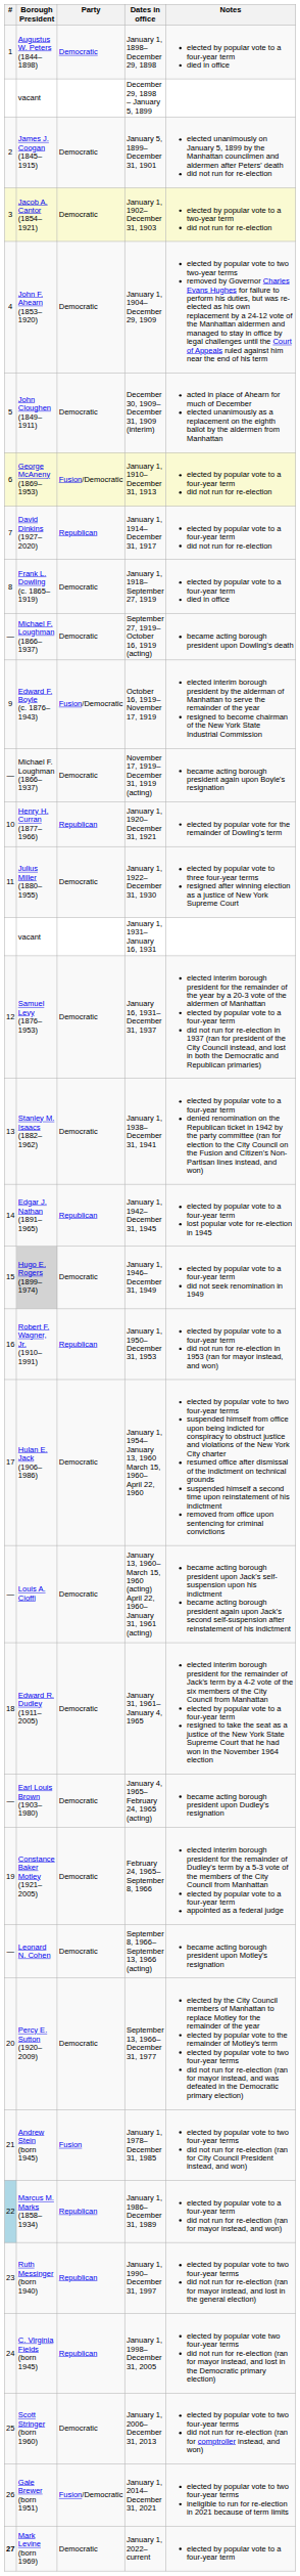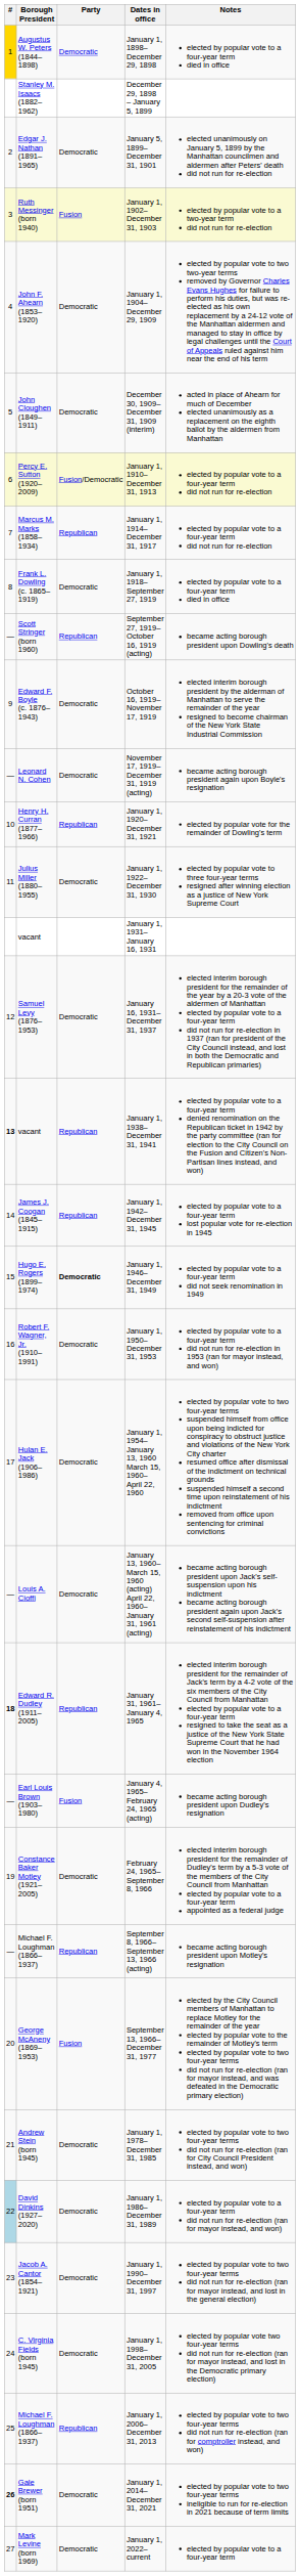January 1, 1898– December 29, 1898 | #: no background -> gold background
December 29, 1898 – January 5, 1899 | Borough President: vacant -> Stanley M. Isaacs (1882–1962)
January 5, 1899– December 31, 1901 | Borough President: James J. Coogan (1845–1915) -> Edgar J. Nathan (1891–1965)
January 1, 1902– December 31, 1903 | Borough President: Jacob A. Cantor (1854–1921) -> Ruth Messinger (born 1940)
January 1, 1902– December 31, 1903 | Party: Democratic -> Fusion
January 1, 1910– December 31, 1913 | Borough President: George McAneny (1869–1953) -> Percy E. Sutton (1920–2009)
January 1, 1914– December 31, 1917 | Borough President: David Dinkins (1927–2020) -> Marcus M. Marks (1858–1934)
September 27, 1919– October 16, 1919 (acting) | Borough President: Michael F. Loughman (1866–1937) -> Scott Stringer (born 1960)
September 27, 1919– October 16, 1919 (acting) | Party: Democratic -> Republican
October 16, 1919– November 17, 1919 | Party: Fusion/Democratic -> Democratic
November 17, 1919– December 31, 1919 (acting) | Borough President: Michael F. Loughman (1866–1937) -> Leonard N. Cohen
January 1, 1938– December 31, 1941 | #: normal -> bold
January 1, 1938– December 31, 1941 | Borough President: Stanley M. Isaacs (1882–1962) -> vacant
January 1, 1938– December 31, 1941 | Party: Democratic -> Republican
January 1, 1942– December 31, 1945 | Borough President: Edgar J. Nathan (1891–1965) -> James J. Coogan (1845–1915)
January 1, 1946– December 31, 1949 | Borough President: lightgrey background -> no background
January 1, 1946– December 31, 1949 | Party: normal -> bold
January 1, 1950– December 31, 1953 | Party: Republican -> Democratic
January 31, 1961– January 4, 1965 | #: normal -> bold
January 31, 1961– January 4, 1965 | Party: Democratic -> Republican
January 4, 1965– February 24, 1965 (acting) | Party: Democratic -> Fusion
September 8, 1966– September 13, 1966 (acting) | Borough President: Leonard N. Cohen -> Michael F. Loughman (1866–1937)
September 8, 1966– September 13, 1966 (acting) | Party: Democratic -> Republican
September 13, 1966– December 31, 1977 | Borough President: Percy E. Sutton (1920–2009) -> George McAneny (1869–1953)
September 13, 1966– December 31, 1977 | Party: Democratic -> Fusion
January 1, 1978– December 31, 1985 | Party: Fusion -> Democratic
January 1, 1986– December 31, 1989 | Borough President: Marcus M. Marks (1858–1934) -> David Dinkins (1927–2020)
January 1, 1986– December 31, 1989 | Party: Republican -> Democratic
January 1, 1990– December 31, 1997 | Borough President: Ruth Messinger (born 1940) -> Jacob A. Cantor (1854–1921)
January 1, 1990– December 31, 1997 | Party: Republican -> Democratic
January 1, 1998– December 31, 2005 | Party: Republican -> Democratic
January 1, 2006– December 31, 2013 | Borough President: Scott Stringer (born 1960) -> Michael F. Loughman (1866–1937)
January 1, 2006– December 31, 2013 | Party: Democratic -> Republican
January 1, 2014– December 31, 2021 | #: normal -> bold
January 1, 2014– December 31, 2021 | Party: Fusion/Democratic -> Democratic
January 1, 2022– current | #: bold -> normal
